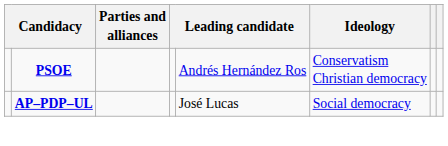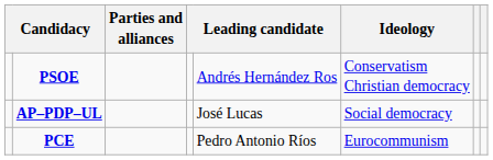+ row: PCE | Pedro Antonio Ríos | Eurocommunism
